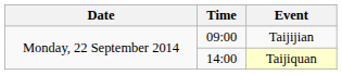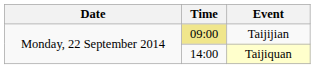Taijijian | Time: no background -> khaki background
